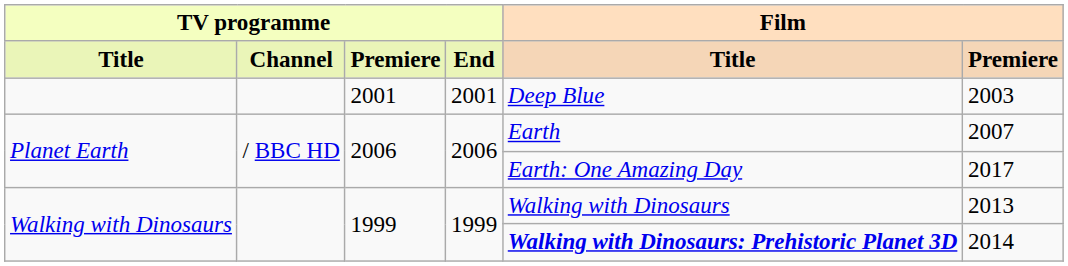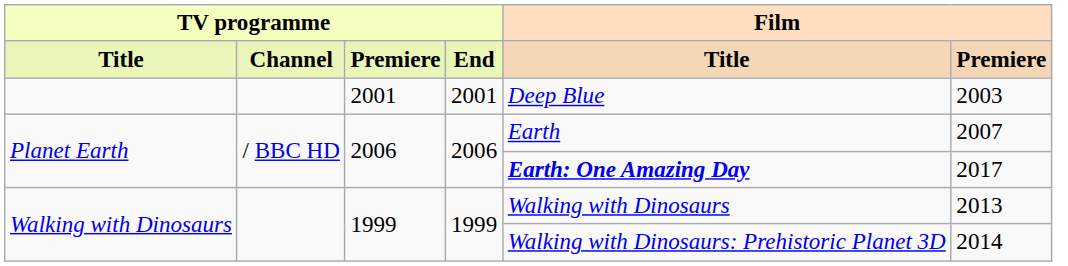row 5 | Film / Title: normal -> bold
row 7 | Film / Title: bold -> normal
